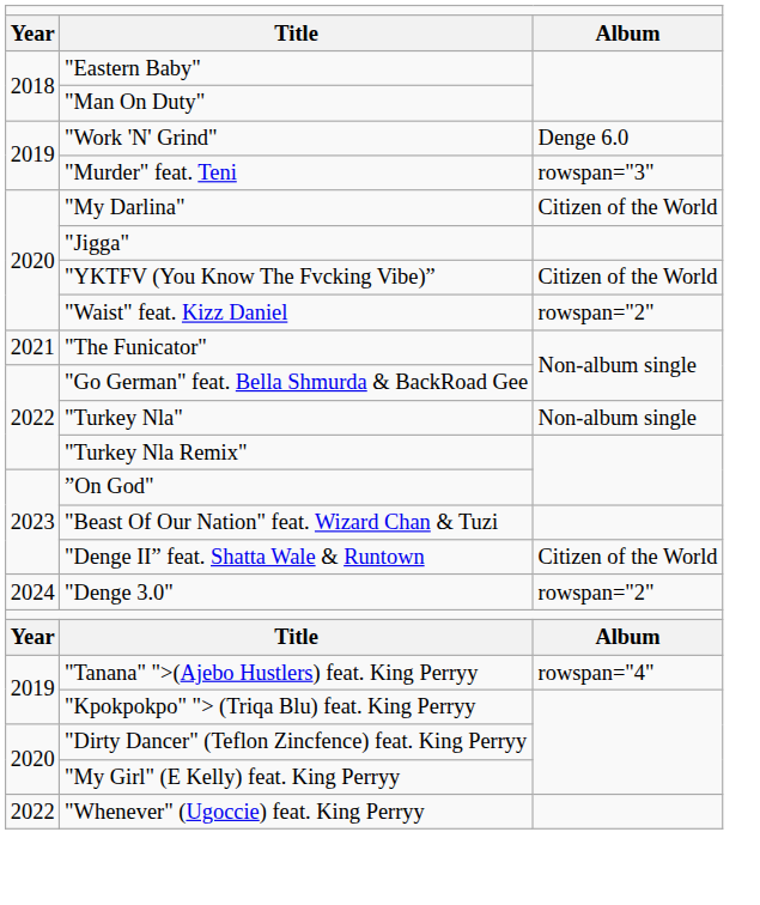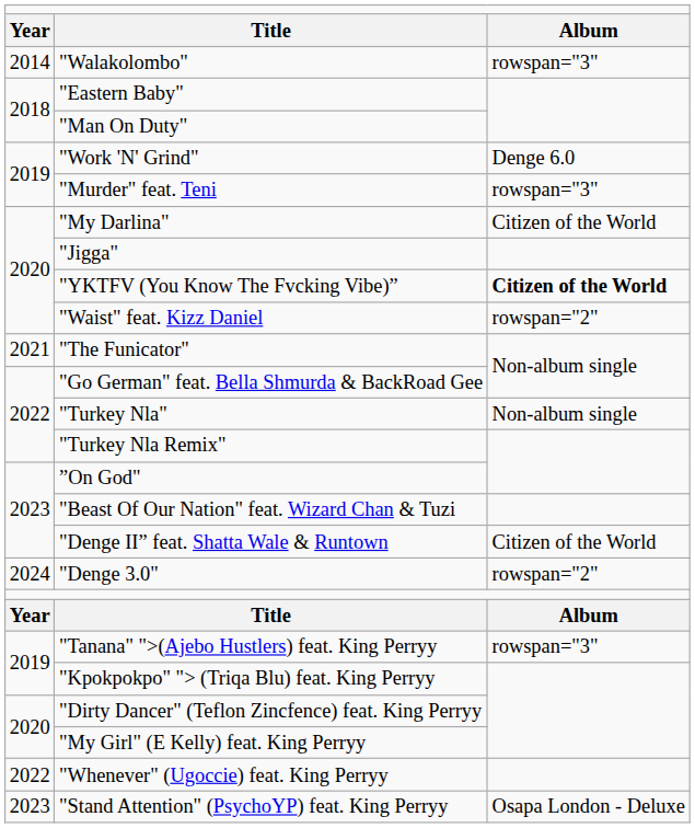+ row: 2014 | "Walakolombo" | rowspan="3"
"YKTFV (You Know The Fvcking Vibe)” | column 3: normal -> bold
"Tanana" ">(Ajebo Hustlers) feat. King Perryy | column 3: rowspan="4" -> rowspan="3"
+ row: 2023 | "Stand Attention" (PsychoYP) feat. King Perryy | Osapa London - Deluxe
